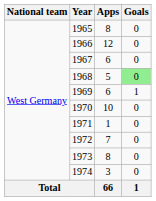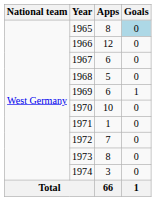1965 | Goals: no background -> lightblue background
1968 | Goals: lightgreen background -> no background
